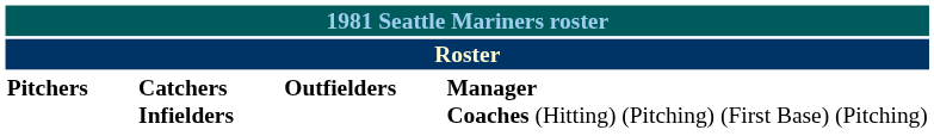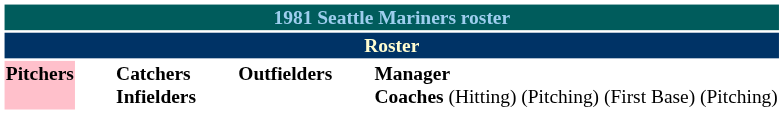Pitchers | column 1: no background -> pink background
